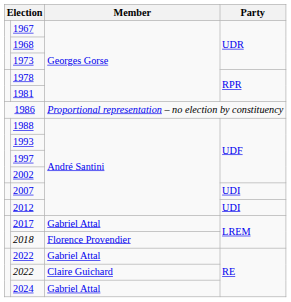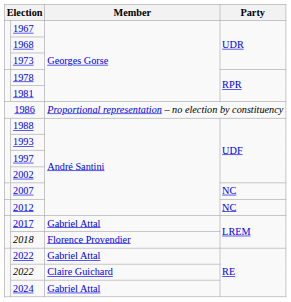2007 | Party: UDI -> NC
2012 | Party: UDI -> NC
